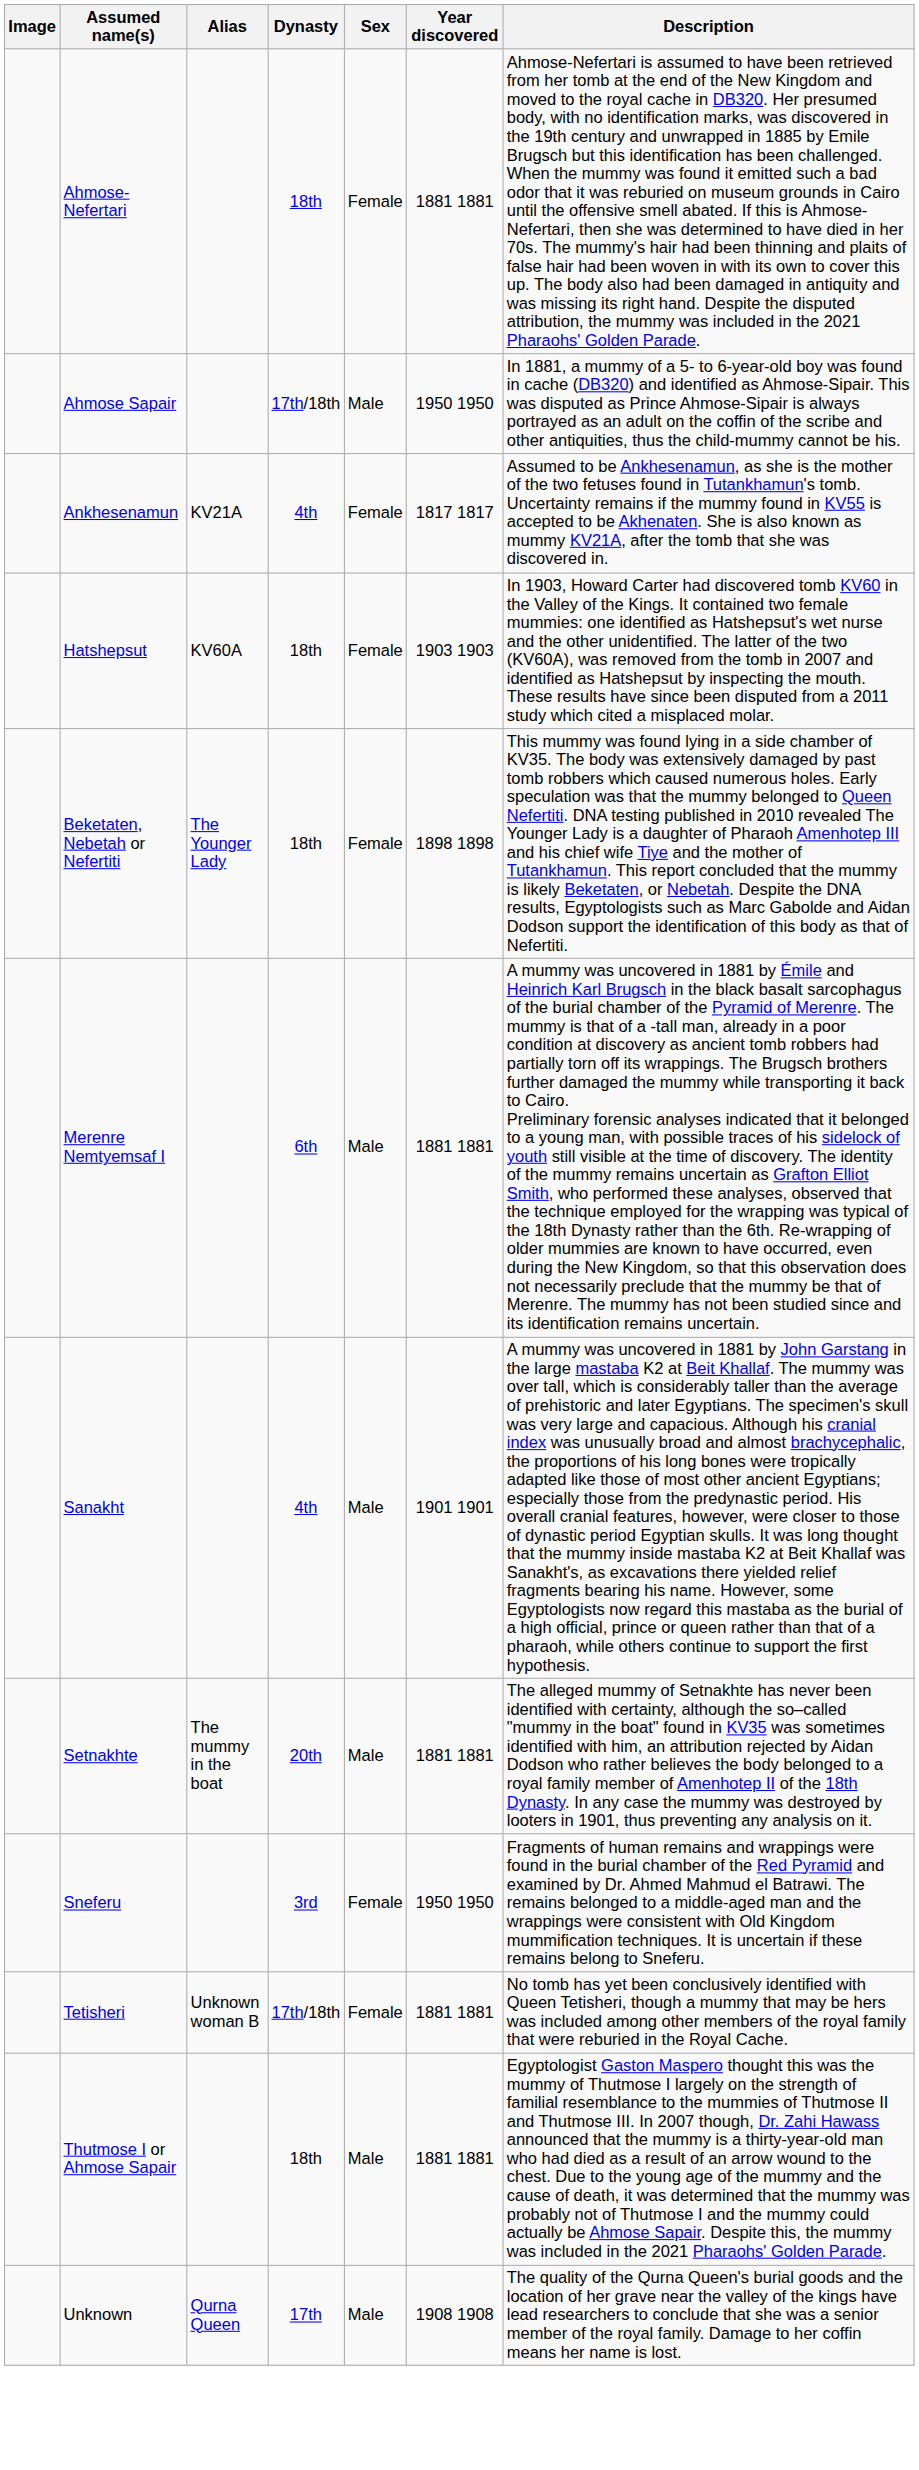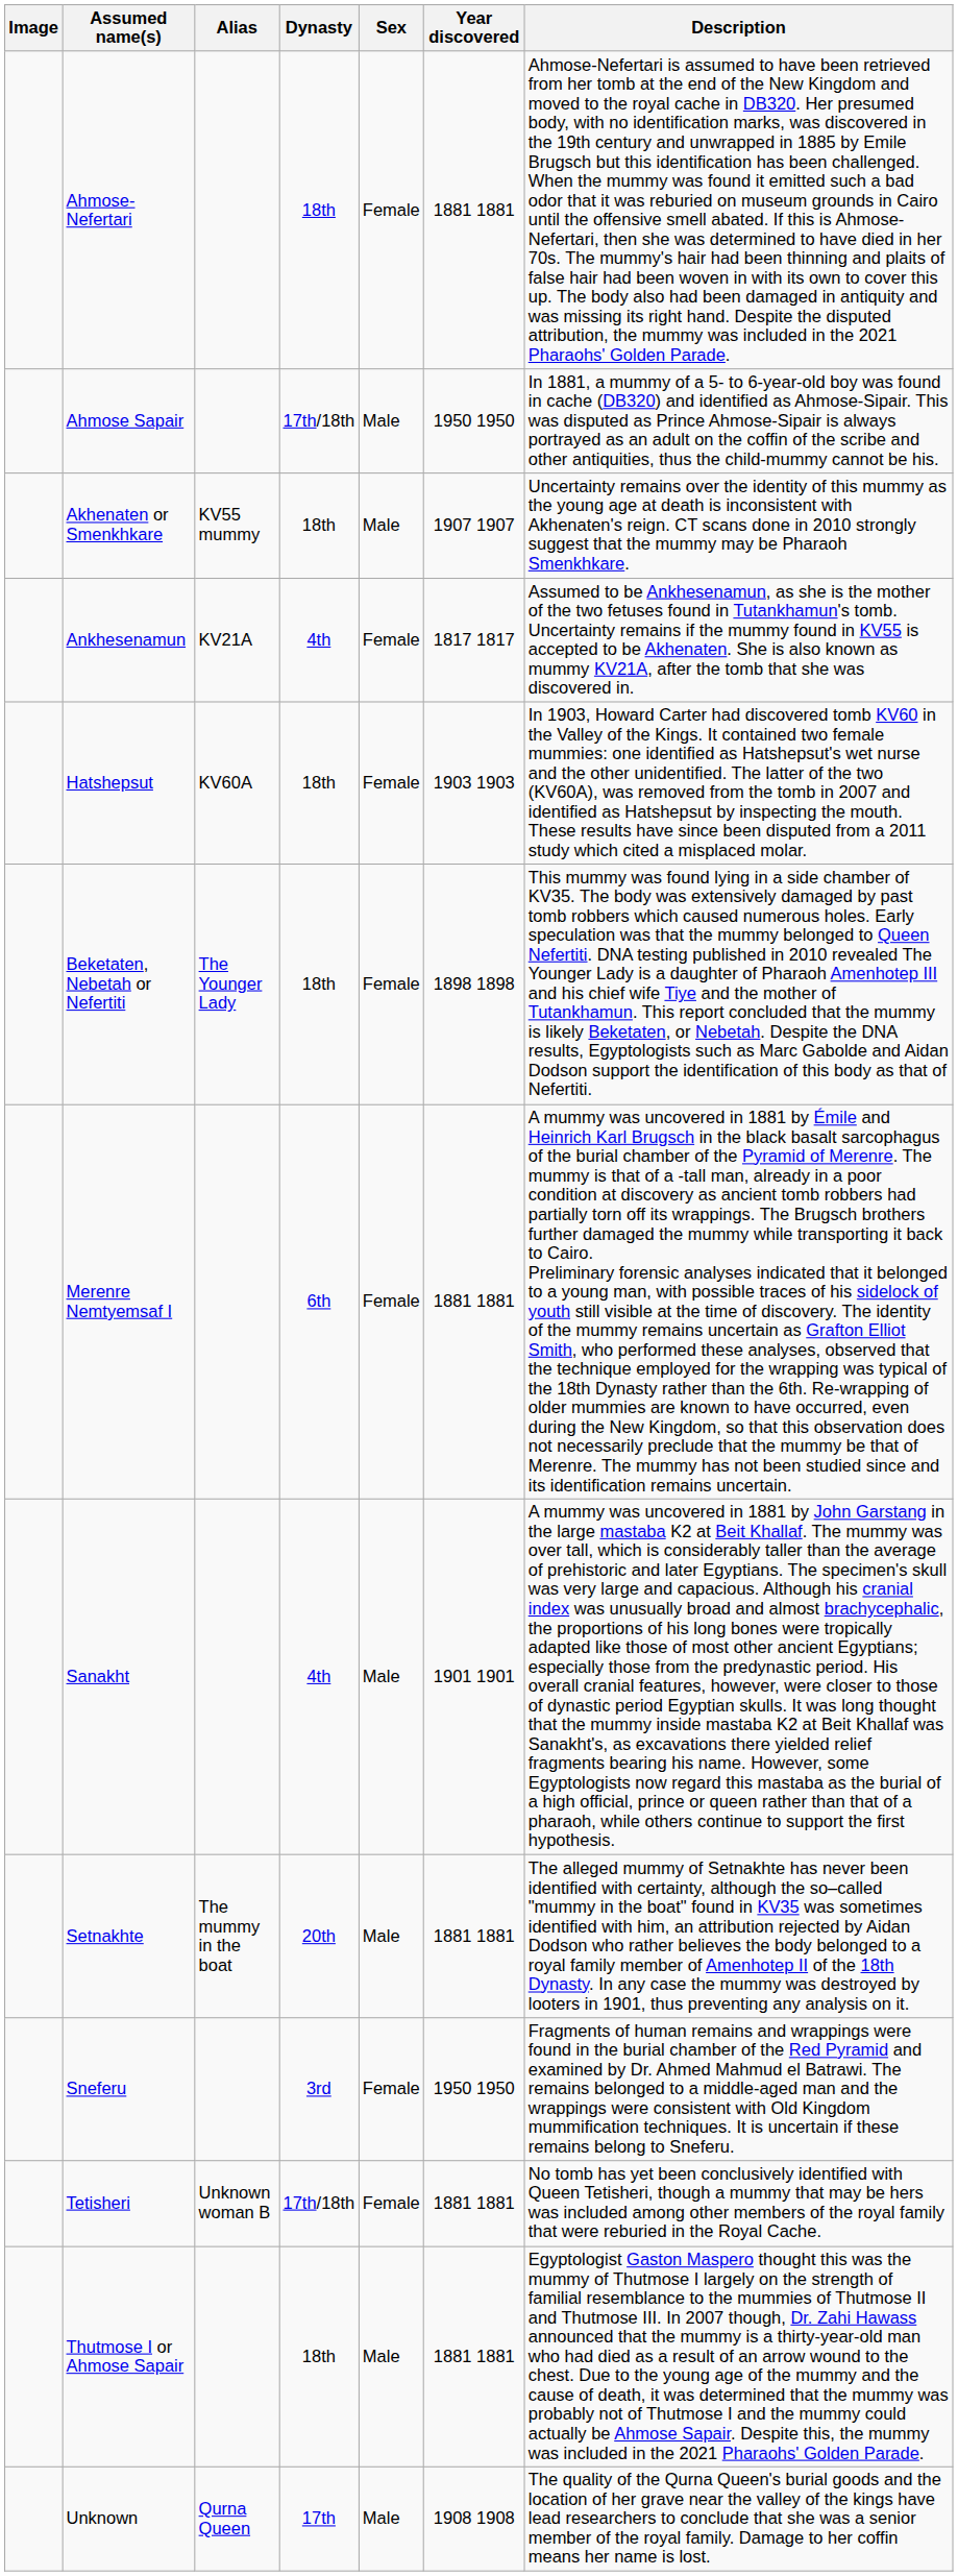+ row: Akhenaten or Smenkhkare | KV55 mummy | 18th | Male | 1907 1907 | Uncertainty remains over the identity of this mummy as the young age at death is inconsistent with Akhenaten's reign. CT scans done in 2010 strongly suggest that the mummy may be Pharaoh Smenkhkare.
Merenre Nemtyemsaf I | Sex: Male -> Female
